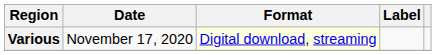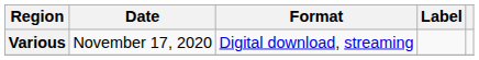Various | Format: lightyellow background -> no background
